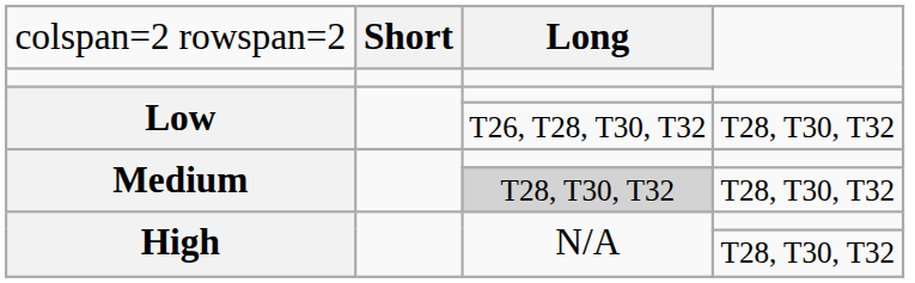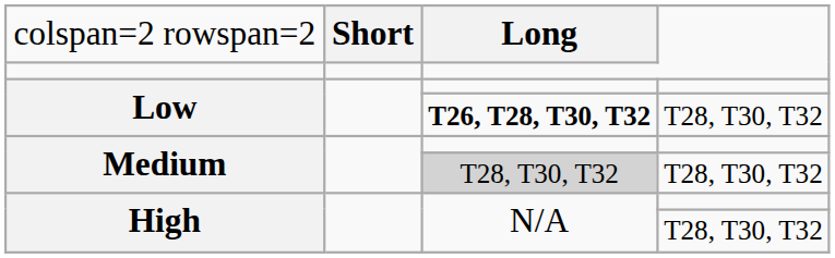Low / T28, T30, T32 | column 3: normal -> bold
